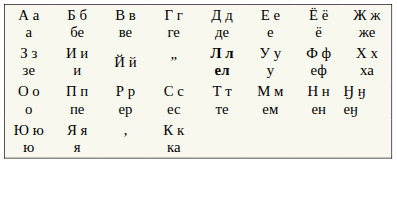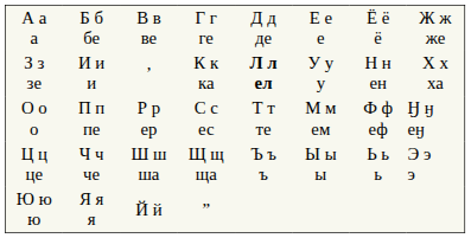З з зе | column 3: Й й -> ʼ
З з зе | column 4: ˮ -> К к ка
З з зе | column 7: Ф ф еф -> Н н ен
О о о | column 7: Н н ен -> Ф ф еф
+ row: Ц ц це | Ч ч че | Ш ш ша | Щ щ ща | Ъ ъ ъ | Ы ы ы | Ь ь ь | Э э э
Ю ю ю | column 3: ʼ -> Й й
Ю ю ю | column 4: К к ка -> ˮ
